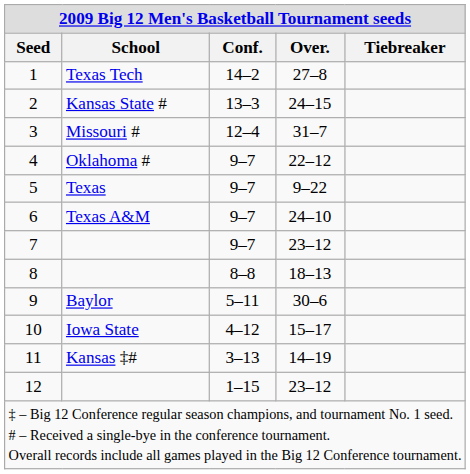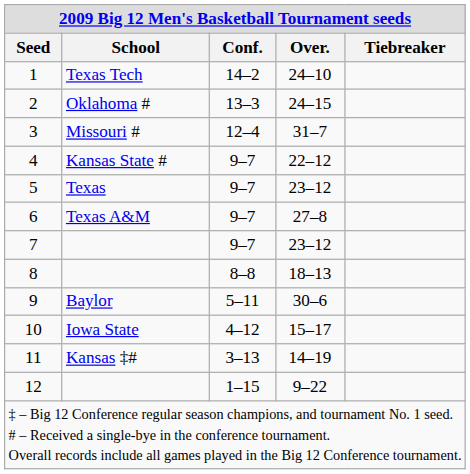1 | Over.: 27–8 -> 24–10
2 | School: Kansas State # -> Oklahoma #
4 | School: Oklahoma # -> Kansas State #
5 | Over.: 9–22 -> 23–12
6 | Over.: 24–10 -> 27–8
12 | Over.: 23–12 -> 9–22
